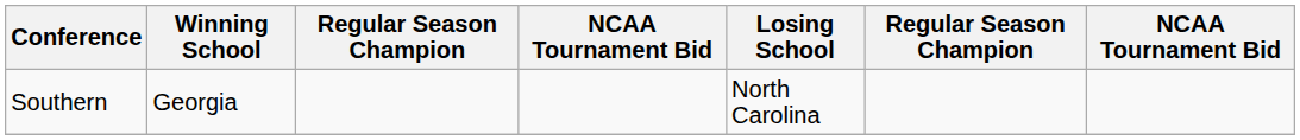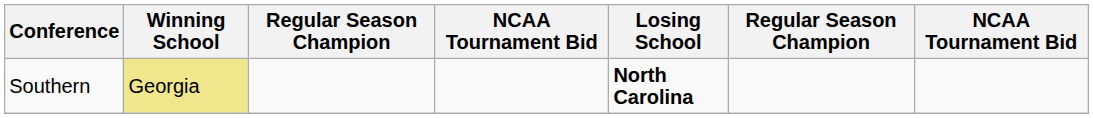Southern | Winning School: no background -> khaki background
Southern | Losing School: normal -> bold
